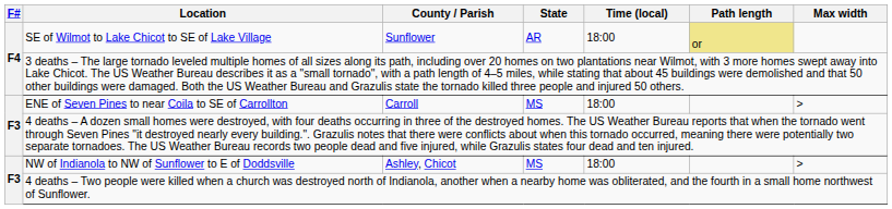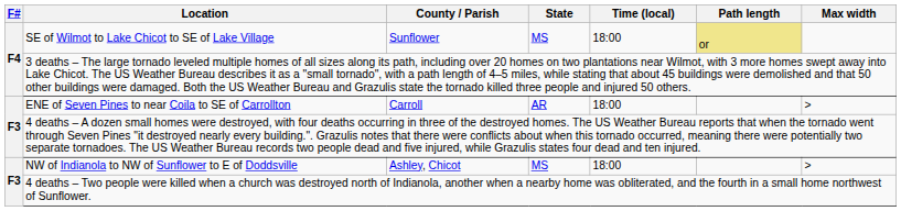SE of Wilmot to Lake Chicot to SE of Lake Village | State: AR -> MS
ENE of Seven Pines to near Coila to SE of Carrollton | State: MS -> AR
